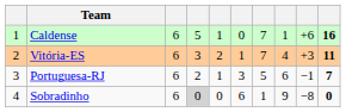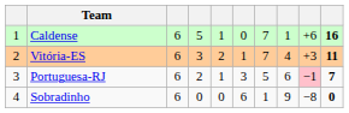Portuguesa-RJ | column 9: no background -> pink background
Sobradinho | column 4: lightgrey background -> no background
